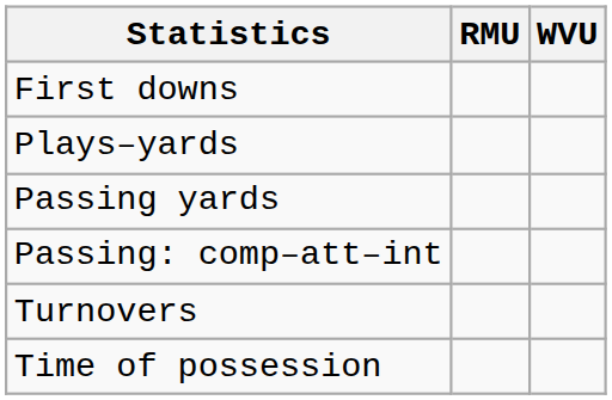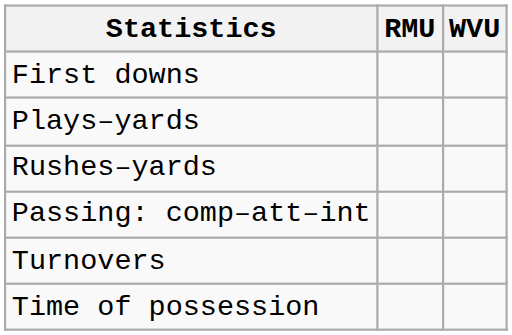+ row: Rushes–yards
- row: Passing yards
